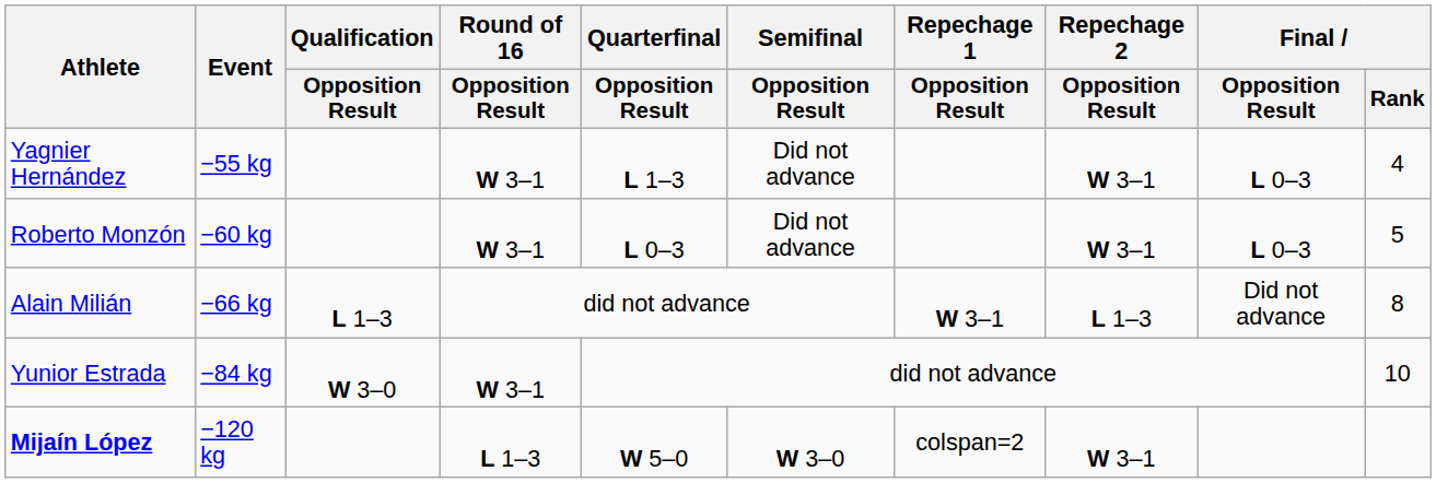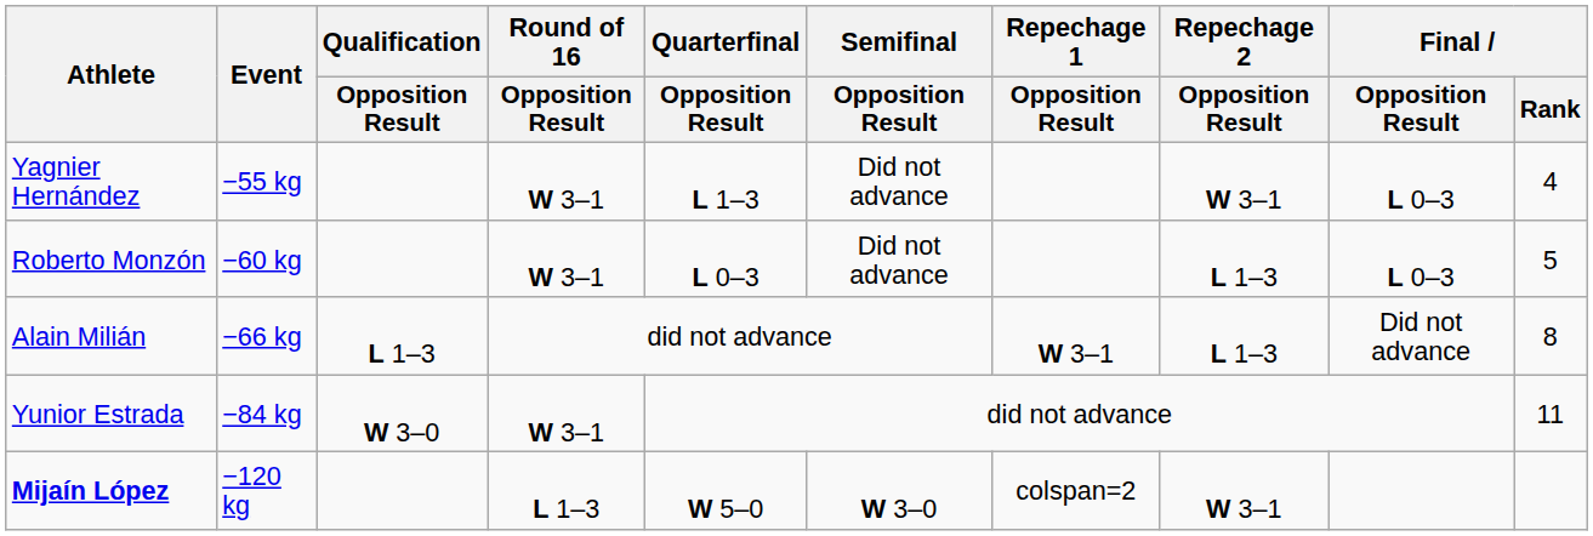Roberto Monzón | Repechage 2 / Opposition Result: W 3–1 -> L 1–3
Yunior Estrada | Final / Rank: 10 -> 11
